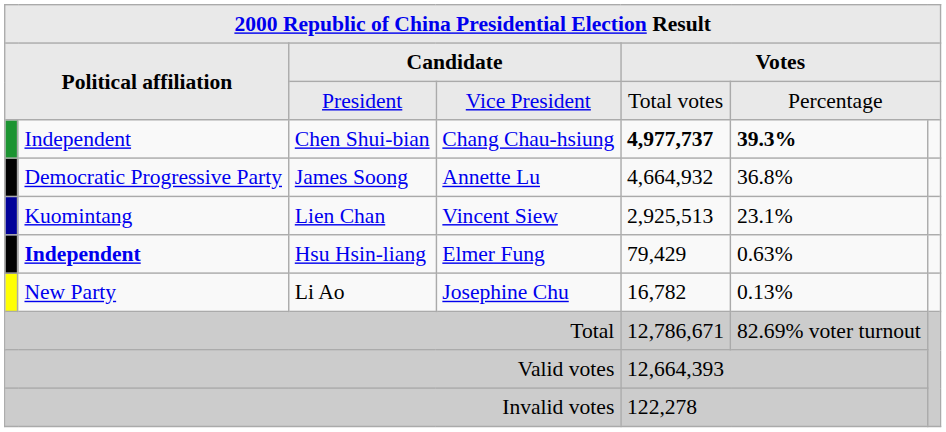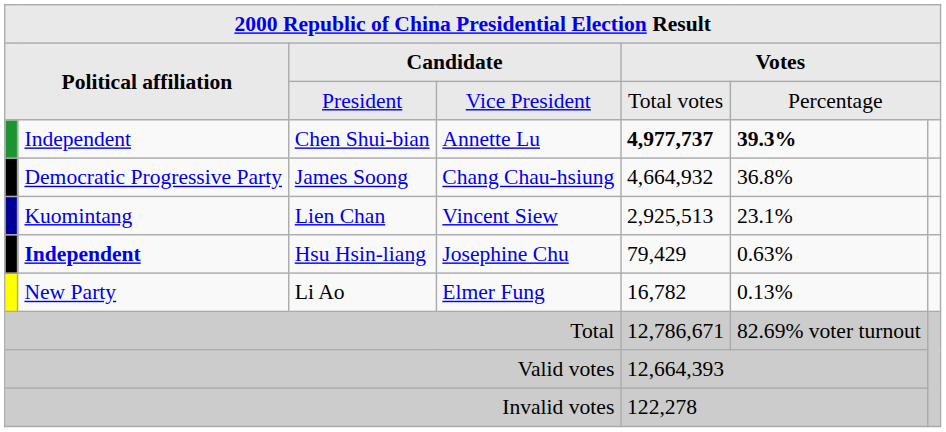Chen Shui-bian | column 4: Chang Chau-hsiung -> Annette Lu
James Soong | column 4: Annette Lu -> Chang Chau-hsiung
Hsu Hsin-liang | column 4: Elmer Fung -> Josephine Chu
Li Ao | column 4: Josephine Chu -> Elmer Fung
